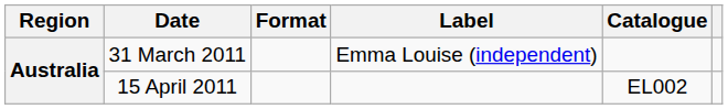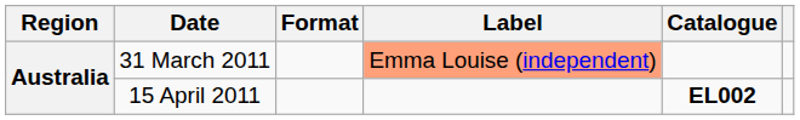31 March 2011 | Label: no background -> lightsalmon background
15 April 2011 | Catalogue: normal -> bold
